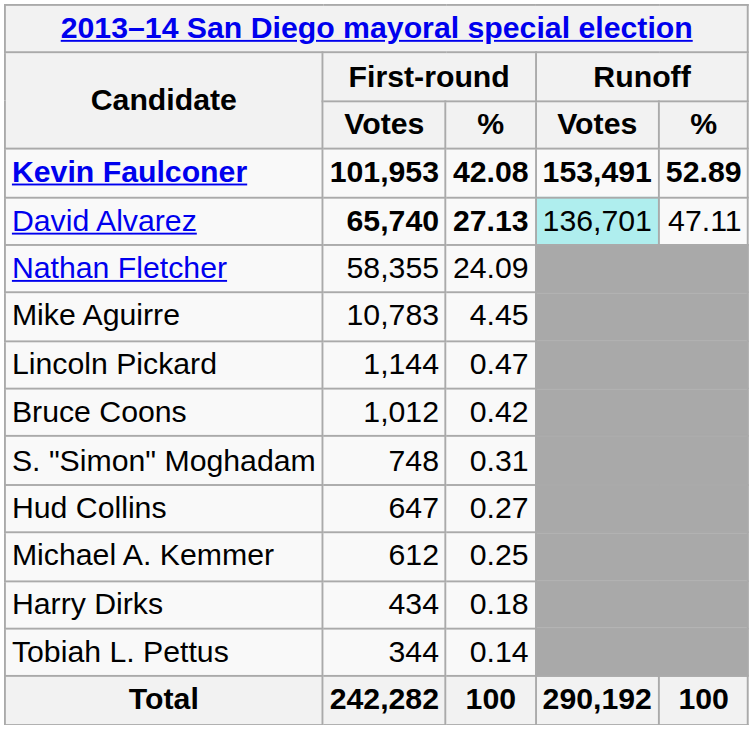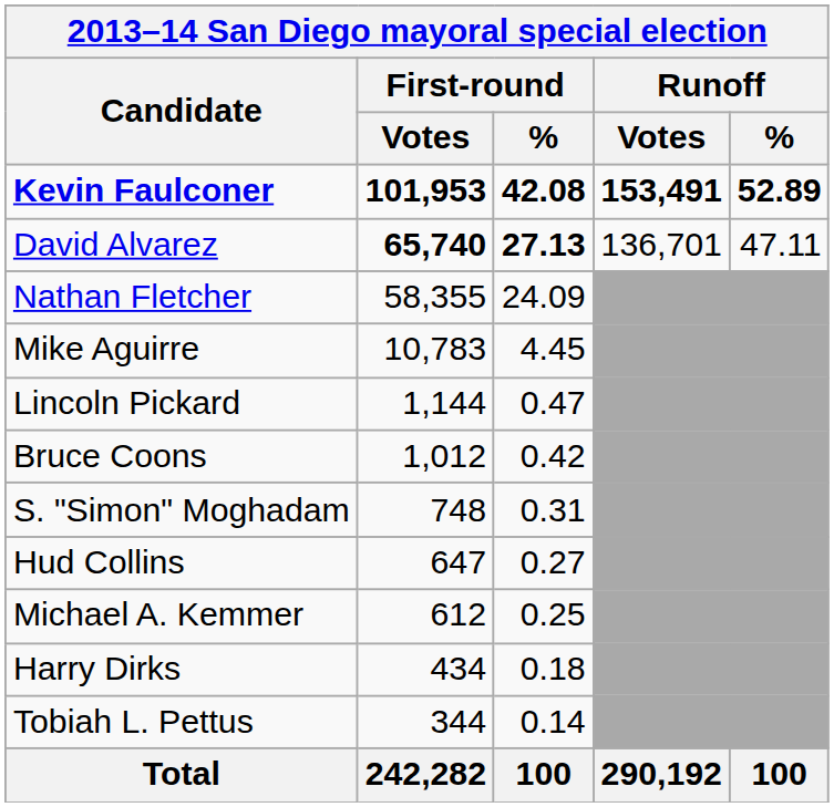David Alvarez | Runoff / Votes: paleturquoise background -> no background
